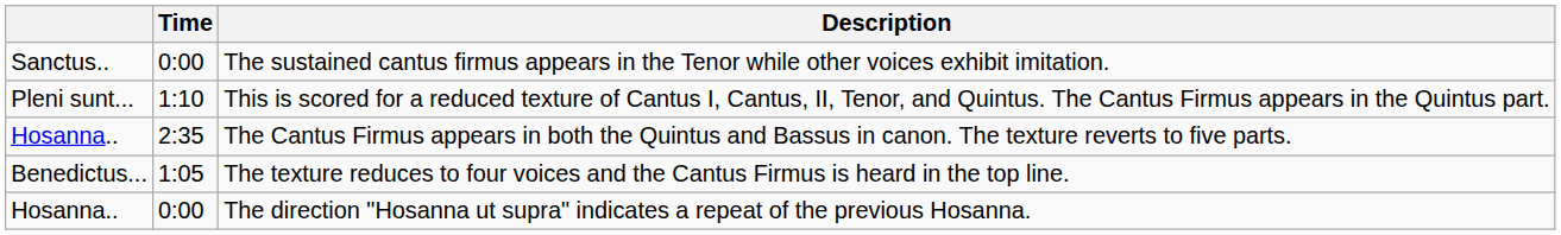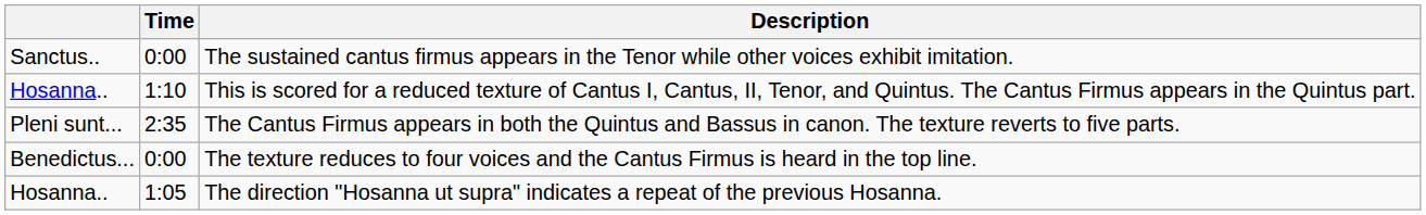row 3 | column 1: Pleni sunt... -> Hosanna..
row 4 | column 1: Hosanna.. -> Pleni sunt...
row 5 | Time: 1:05 -> 0:00
row 6 | Time: 0:00 -> 1:05
